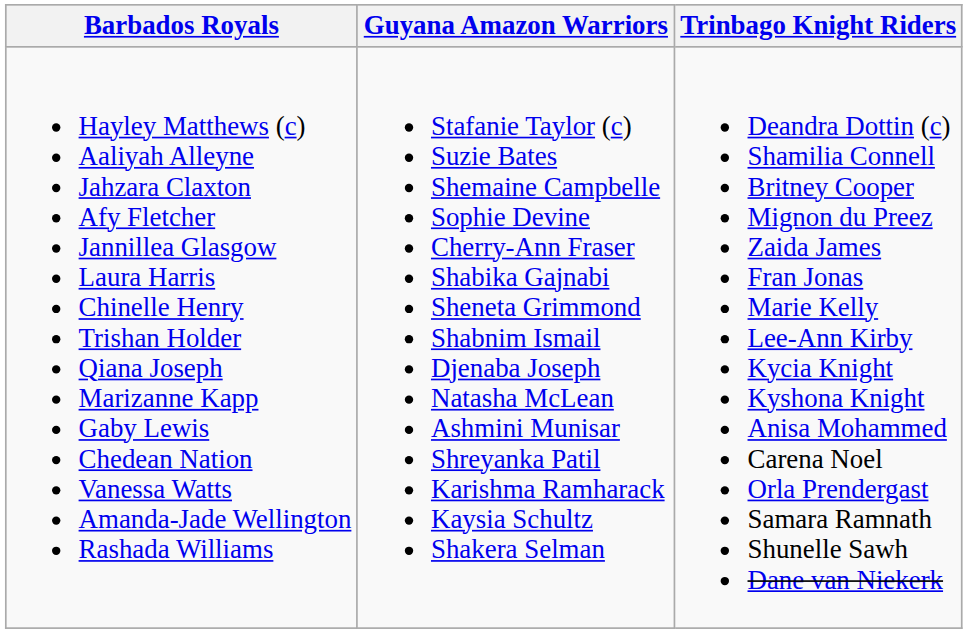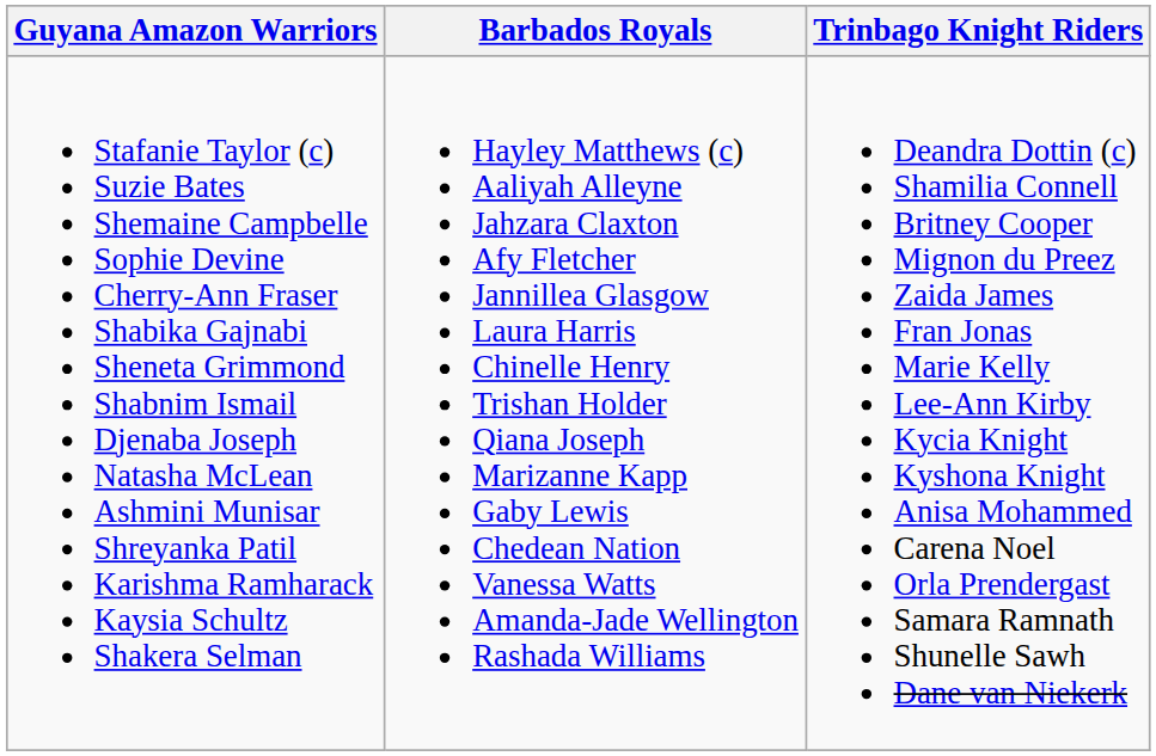columns swapped: Barbados Royals <-> Guyana Amazon Warriors
